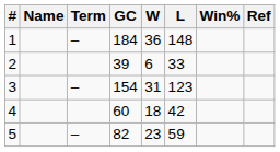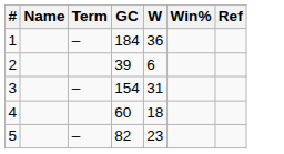- column: L | 148 | 33 | 123 | 42 | 59
